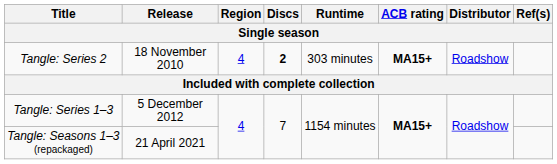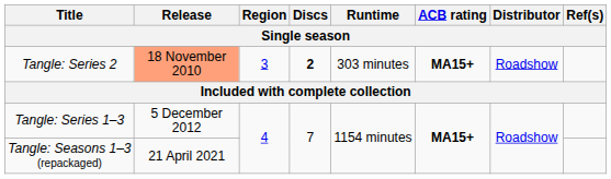Tangle: Series 2 | Release: no background -> lightsalmon background
Tangle: Series 2 | Region: 4 -> 3
